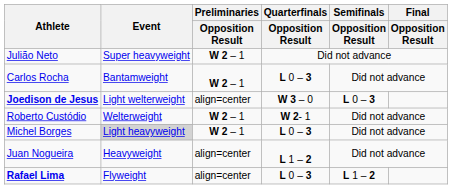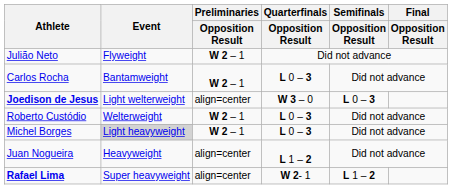Julião Neto | Event: Super heavyweight -> Flyweight
Roberto Custódio | Quarterfinals / Opposition Result: W 2- 1 -> L 0 – 3
Rafael Lima | Event: Flyweight -> Super heavyweight
Rafael Lima | Quarterfinals / Opposition Result: L 0 – 3 -> W 2- 1
